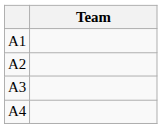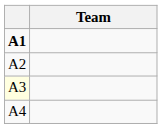A1 | column 1: normal -> bold
A3 | column 1: no background -> lightyellow background
